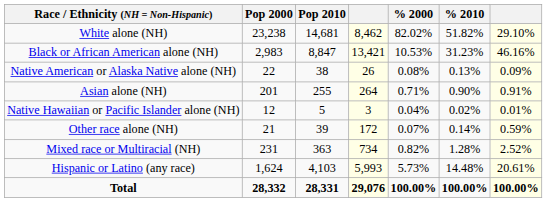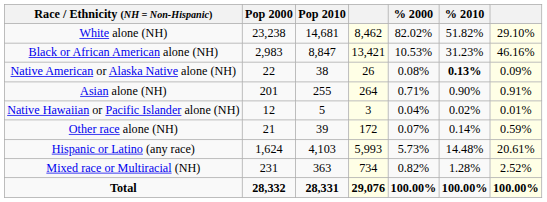Native American or Alaska Native alone (NH) | % 2010: normal -> bold
rows swapped: Mixed race or Multiracial (NH) <-> Hispanic or Latino (any race)
